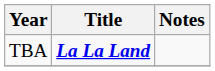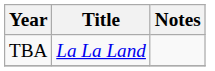TBA | Title: bold -> normal
